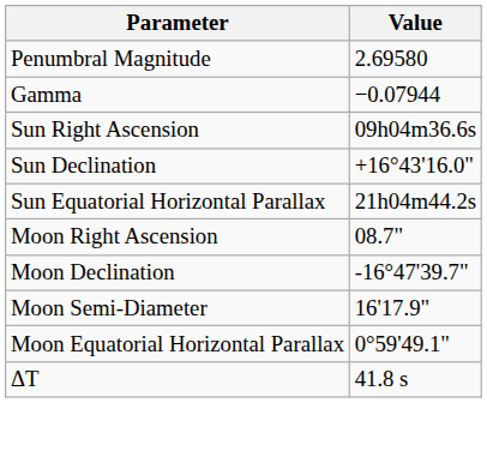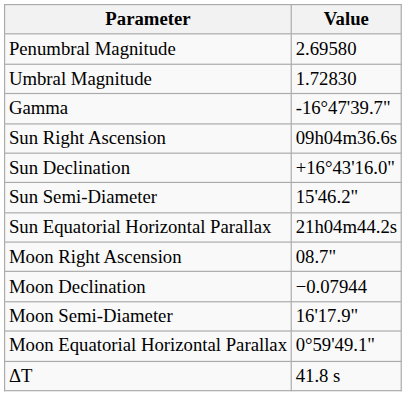+ row: Umbral Magnitude | 1.72830
Gamma | Value: −0.07944 -> -16°47'39.7"
+ row: Sun Semi-Diameter | 15'46.2"
Moon Declination | Value: -16°47'39.7" -> −0.07944
